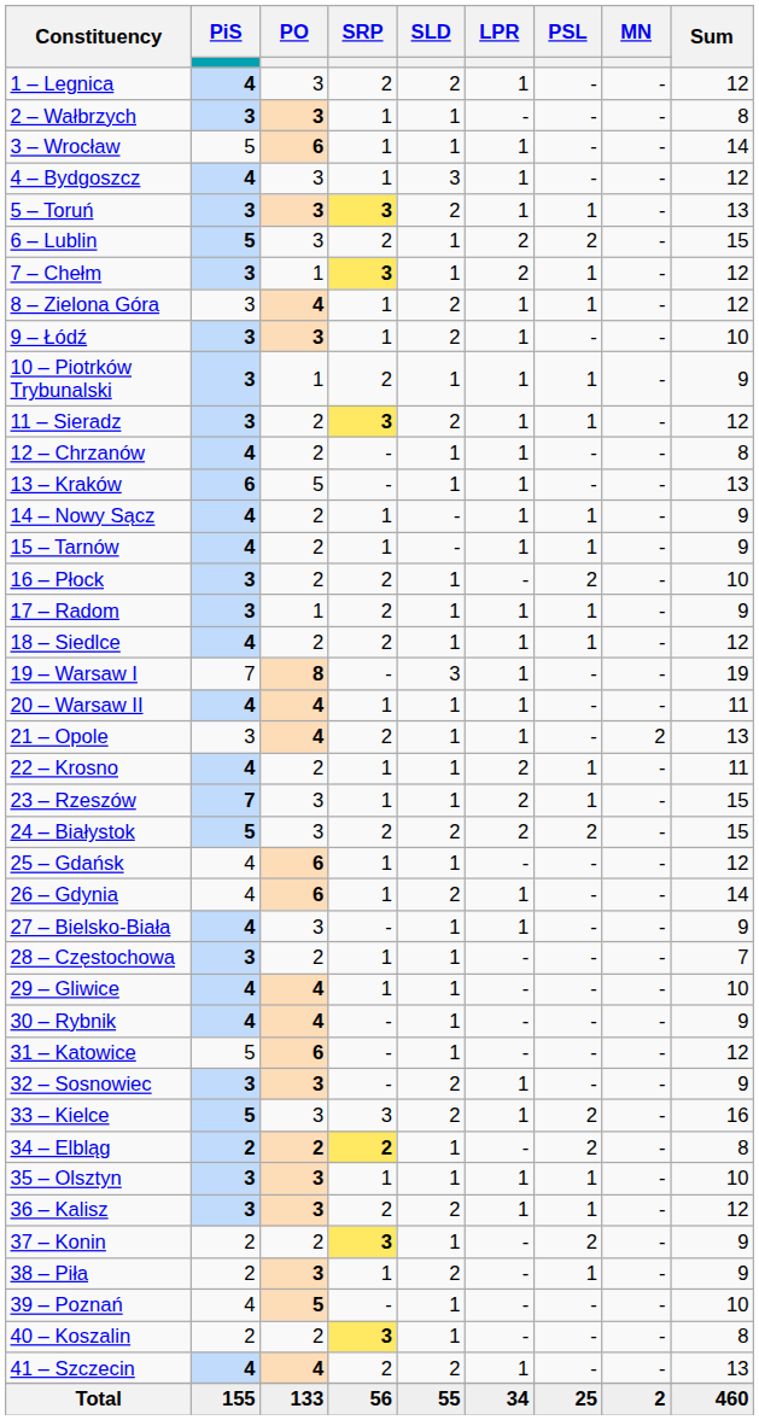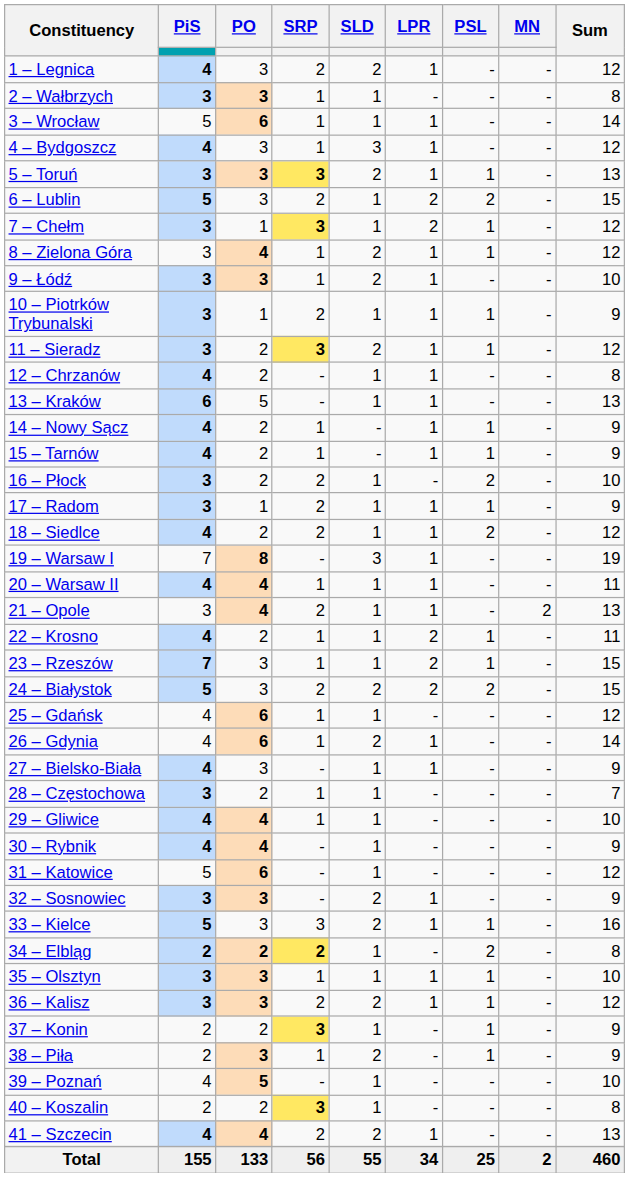18 – Siedlce | PSL: 1 -> 2
33 – Kielce | PSL: 2 -> 1
37 – Konin | PSL: 2 -> 1
